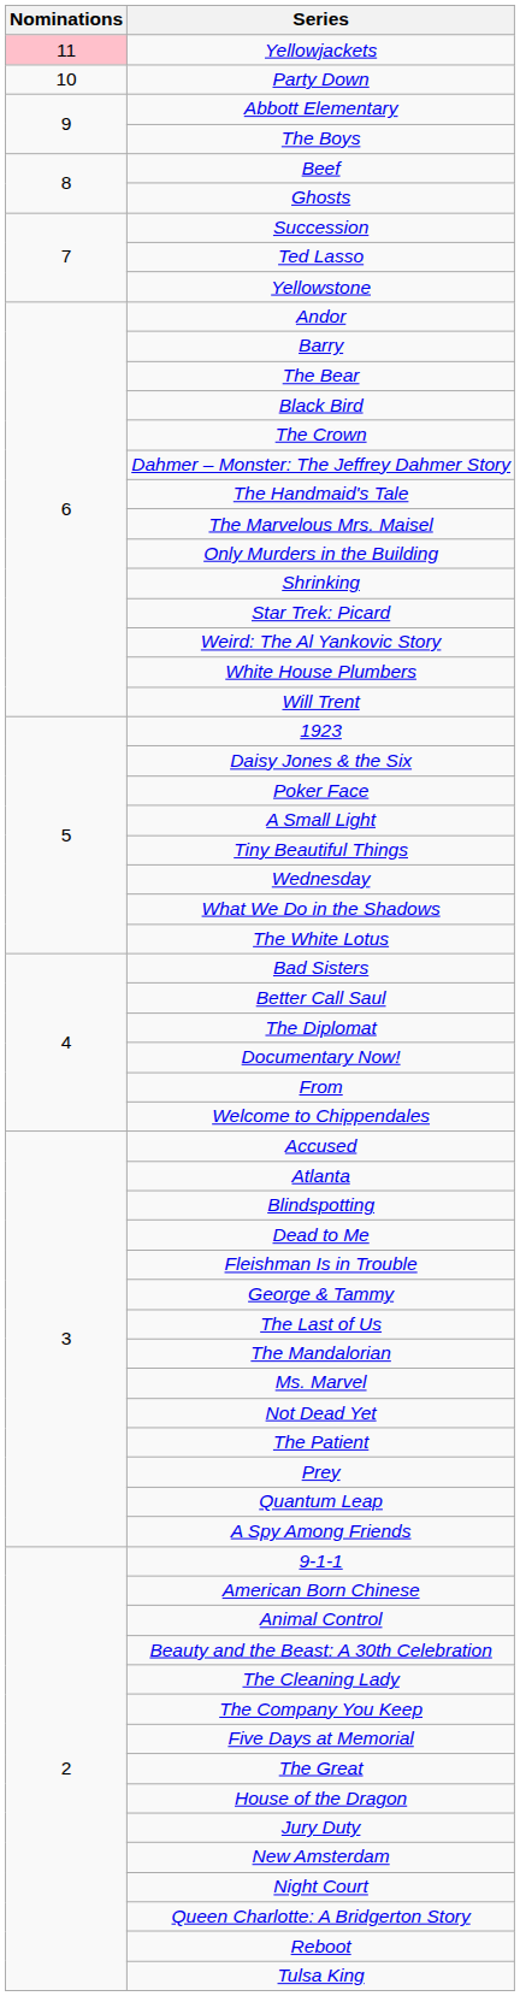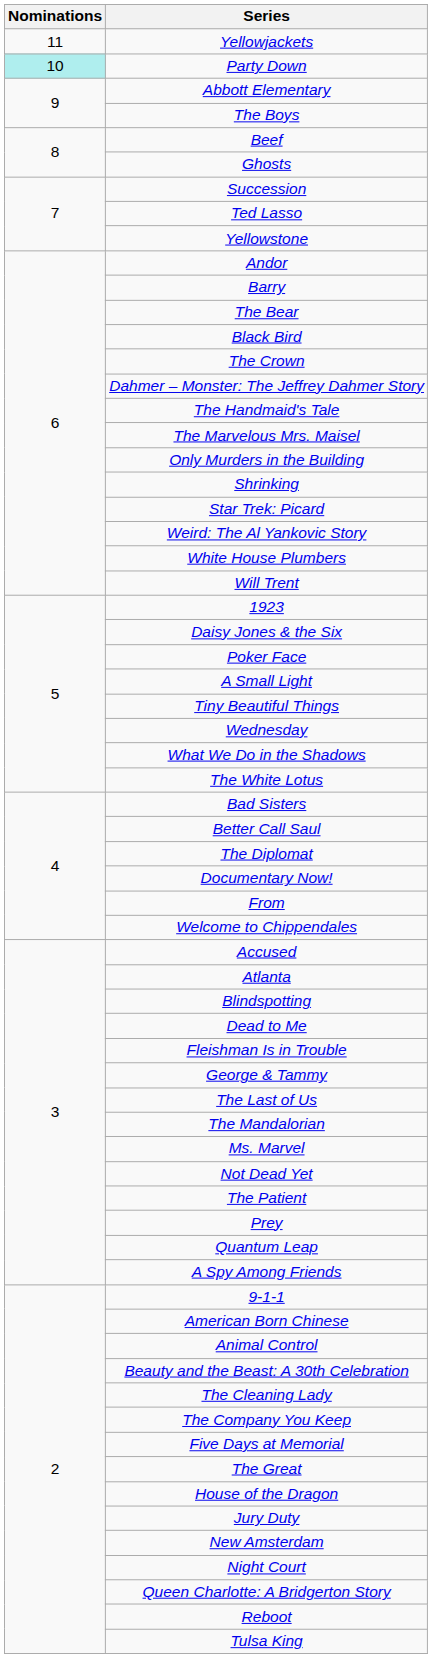Yellowjackets | Nominations: pink background -> no background
Party Down | Nominations: no background -> paleturquoise background
